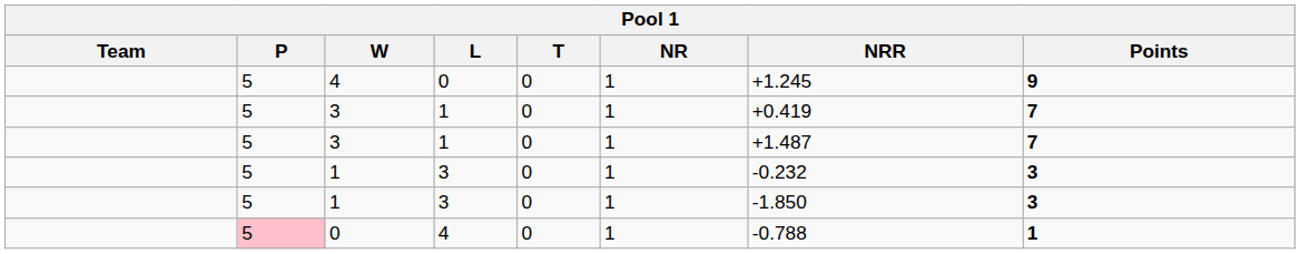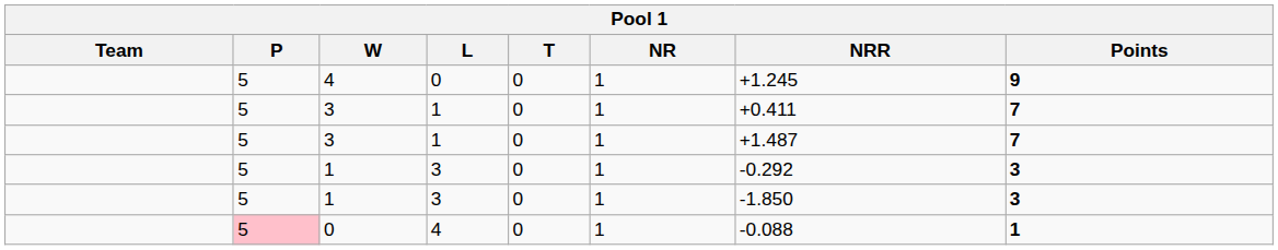row 4 | NRR: +0.419 -> +0.411
row 6 | NRR: -0.232 -> -0.292
row 8 | NRR: -0.788 -> -0.088
